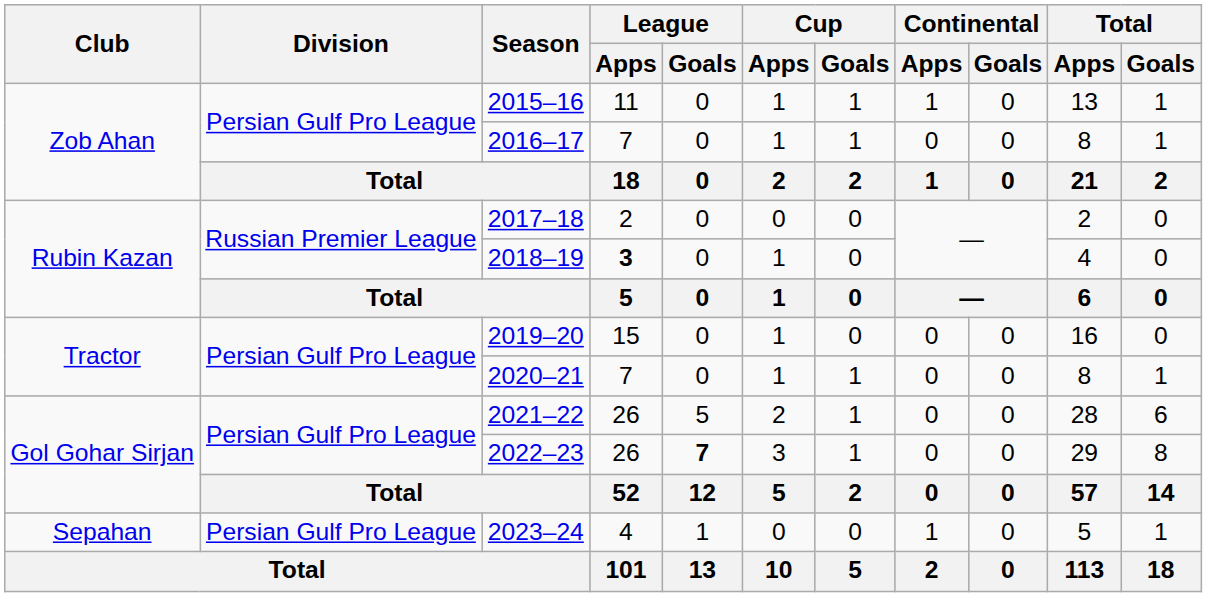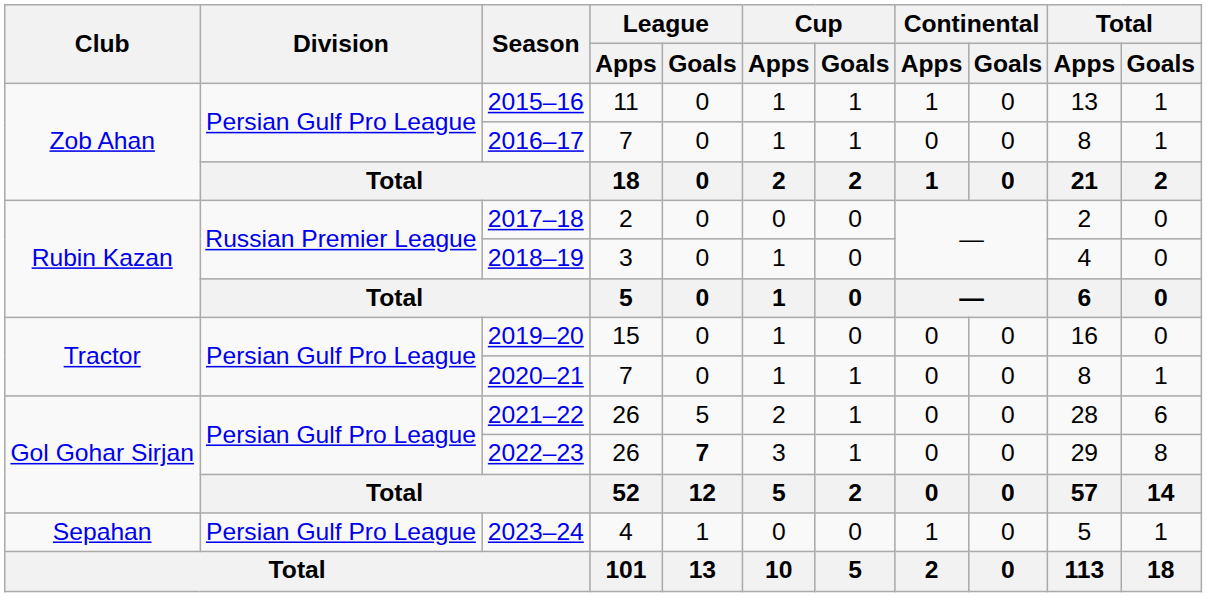2018–19 | League / Apps: bold -> normal
